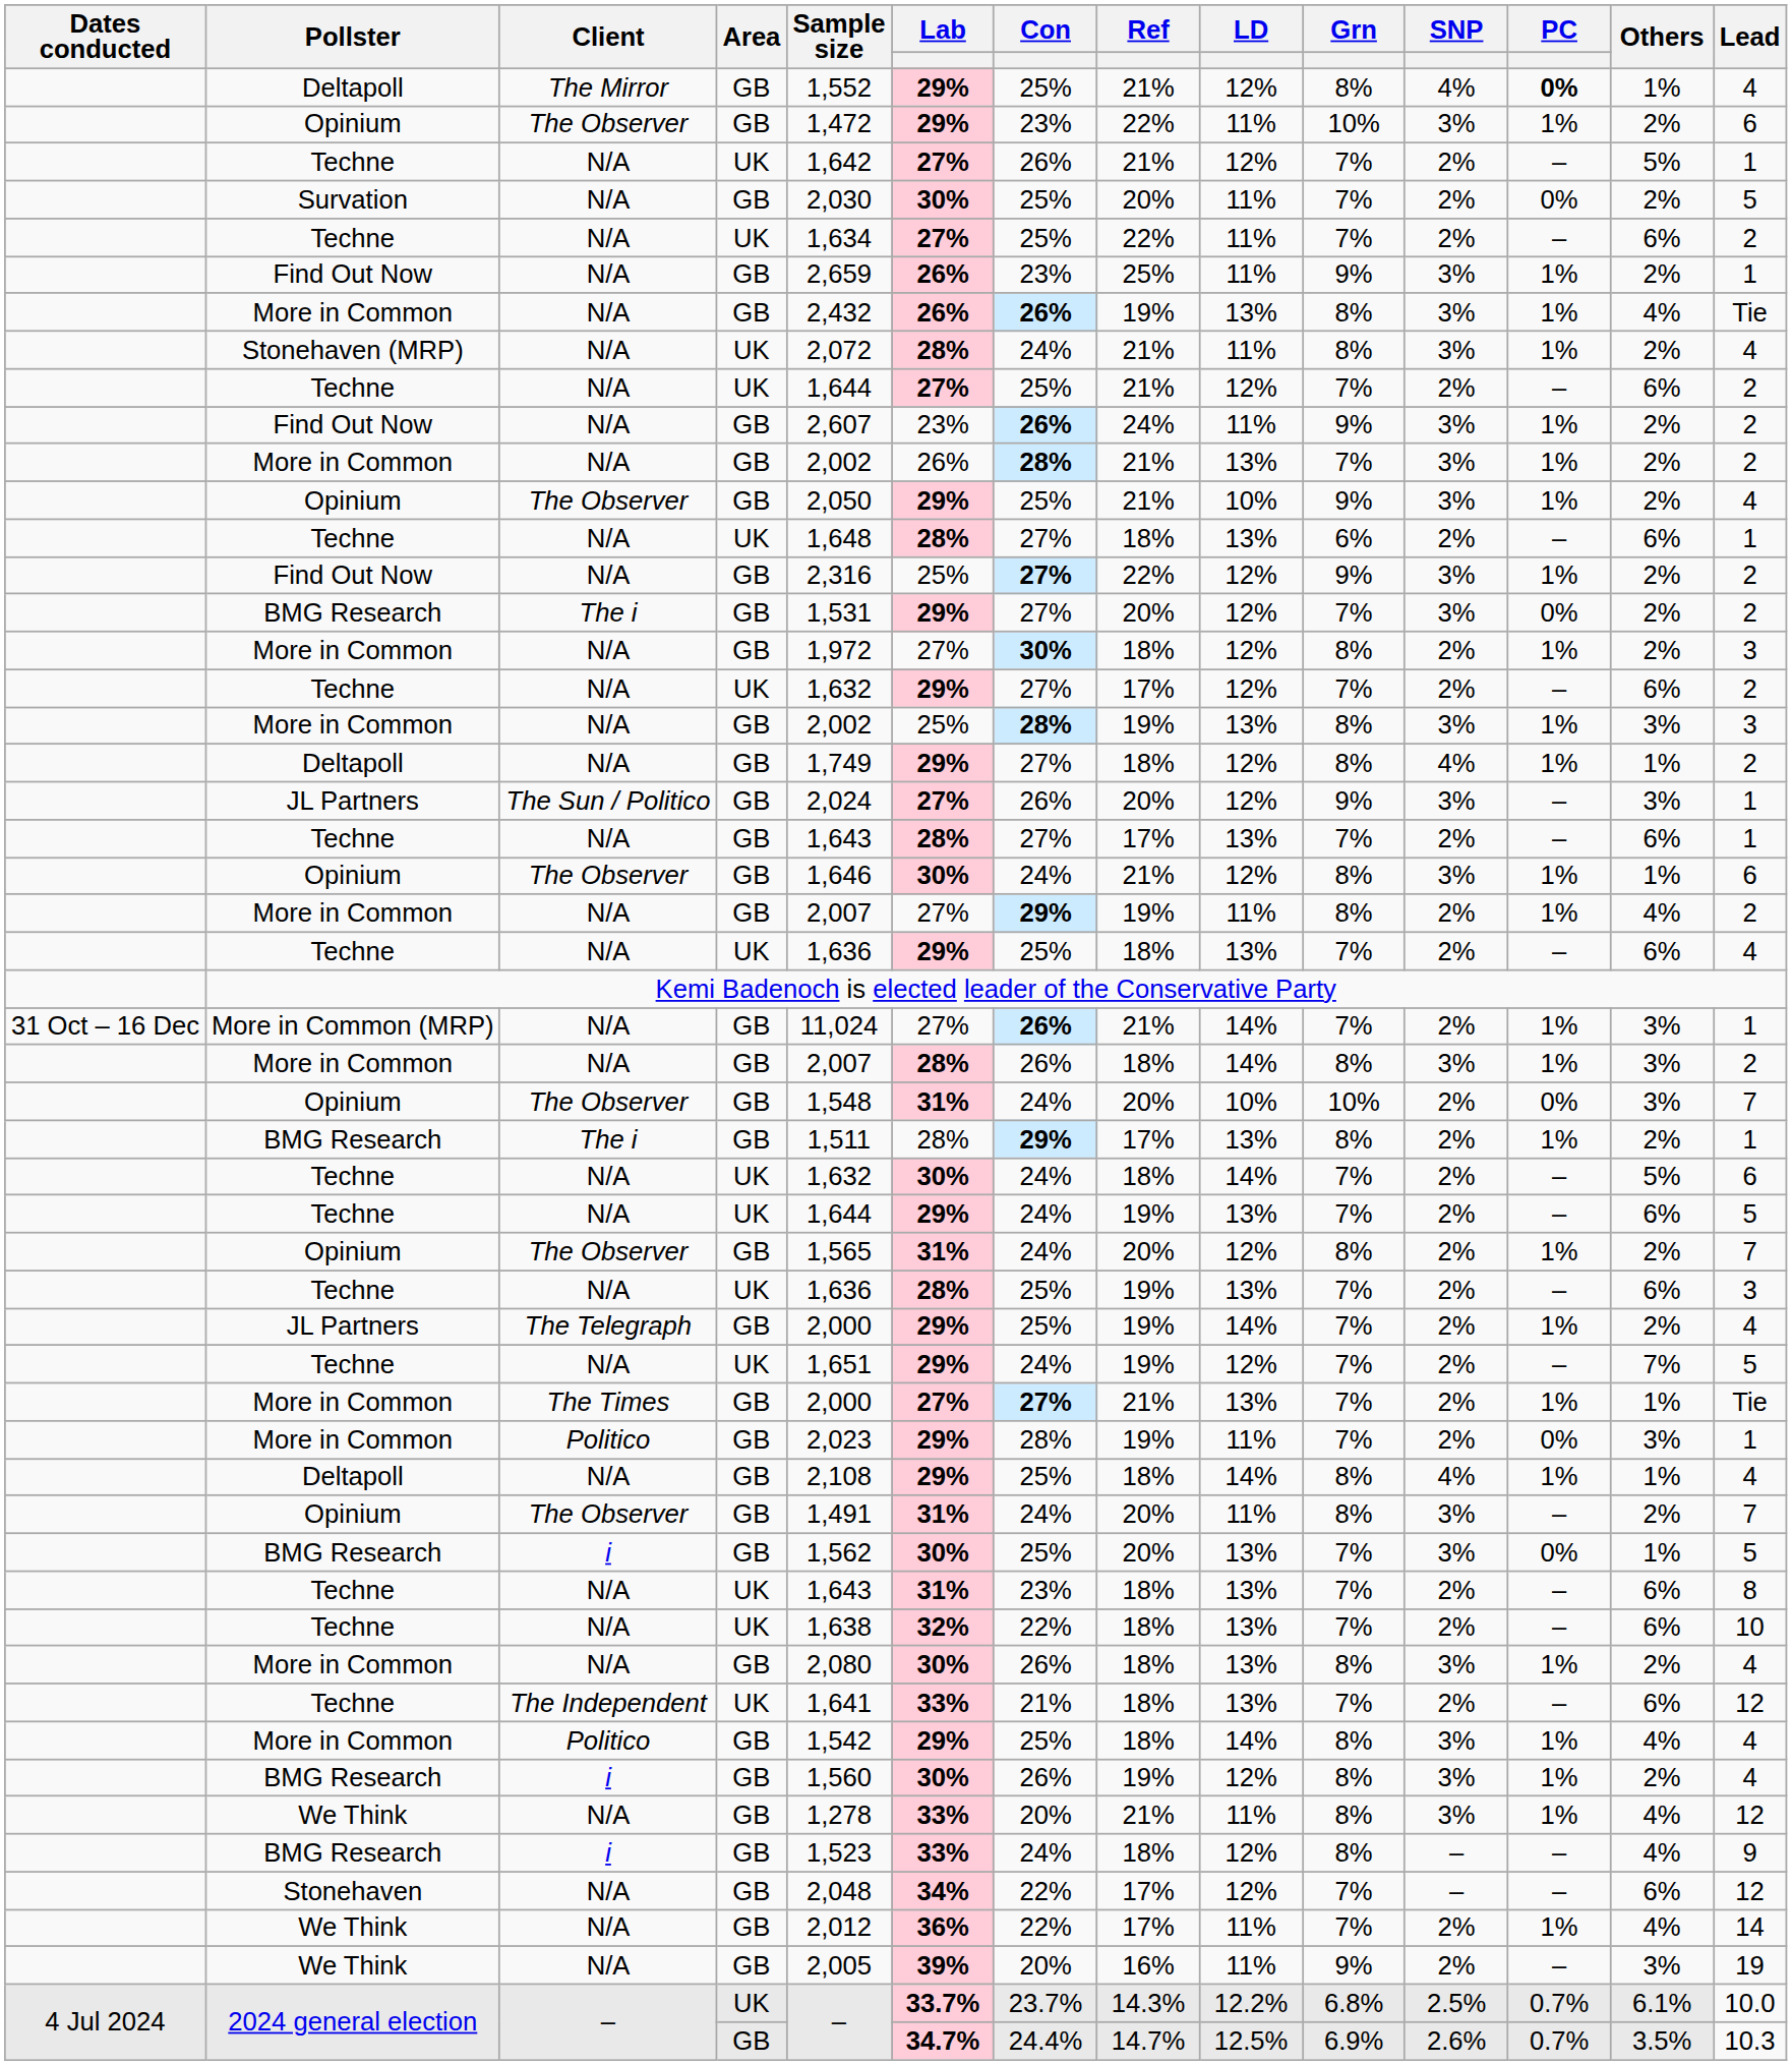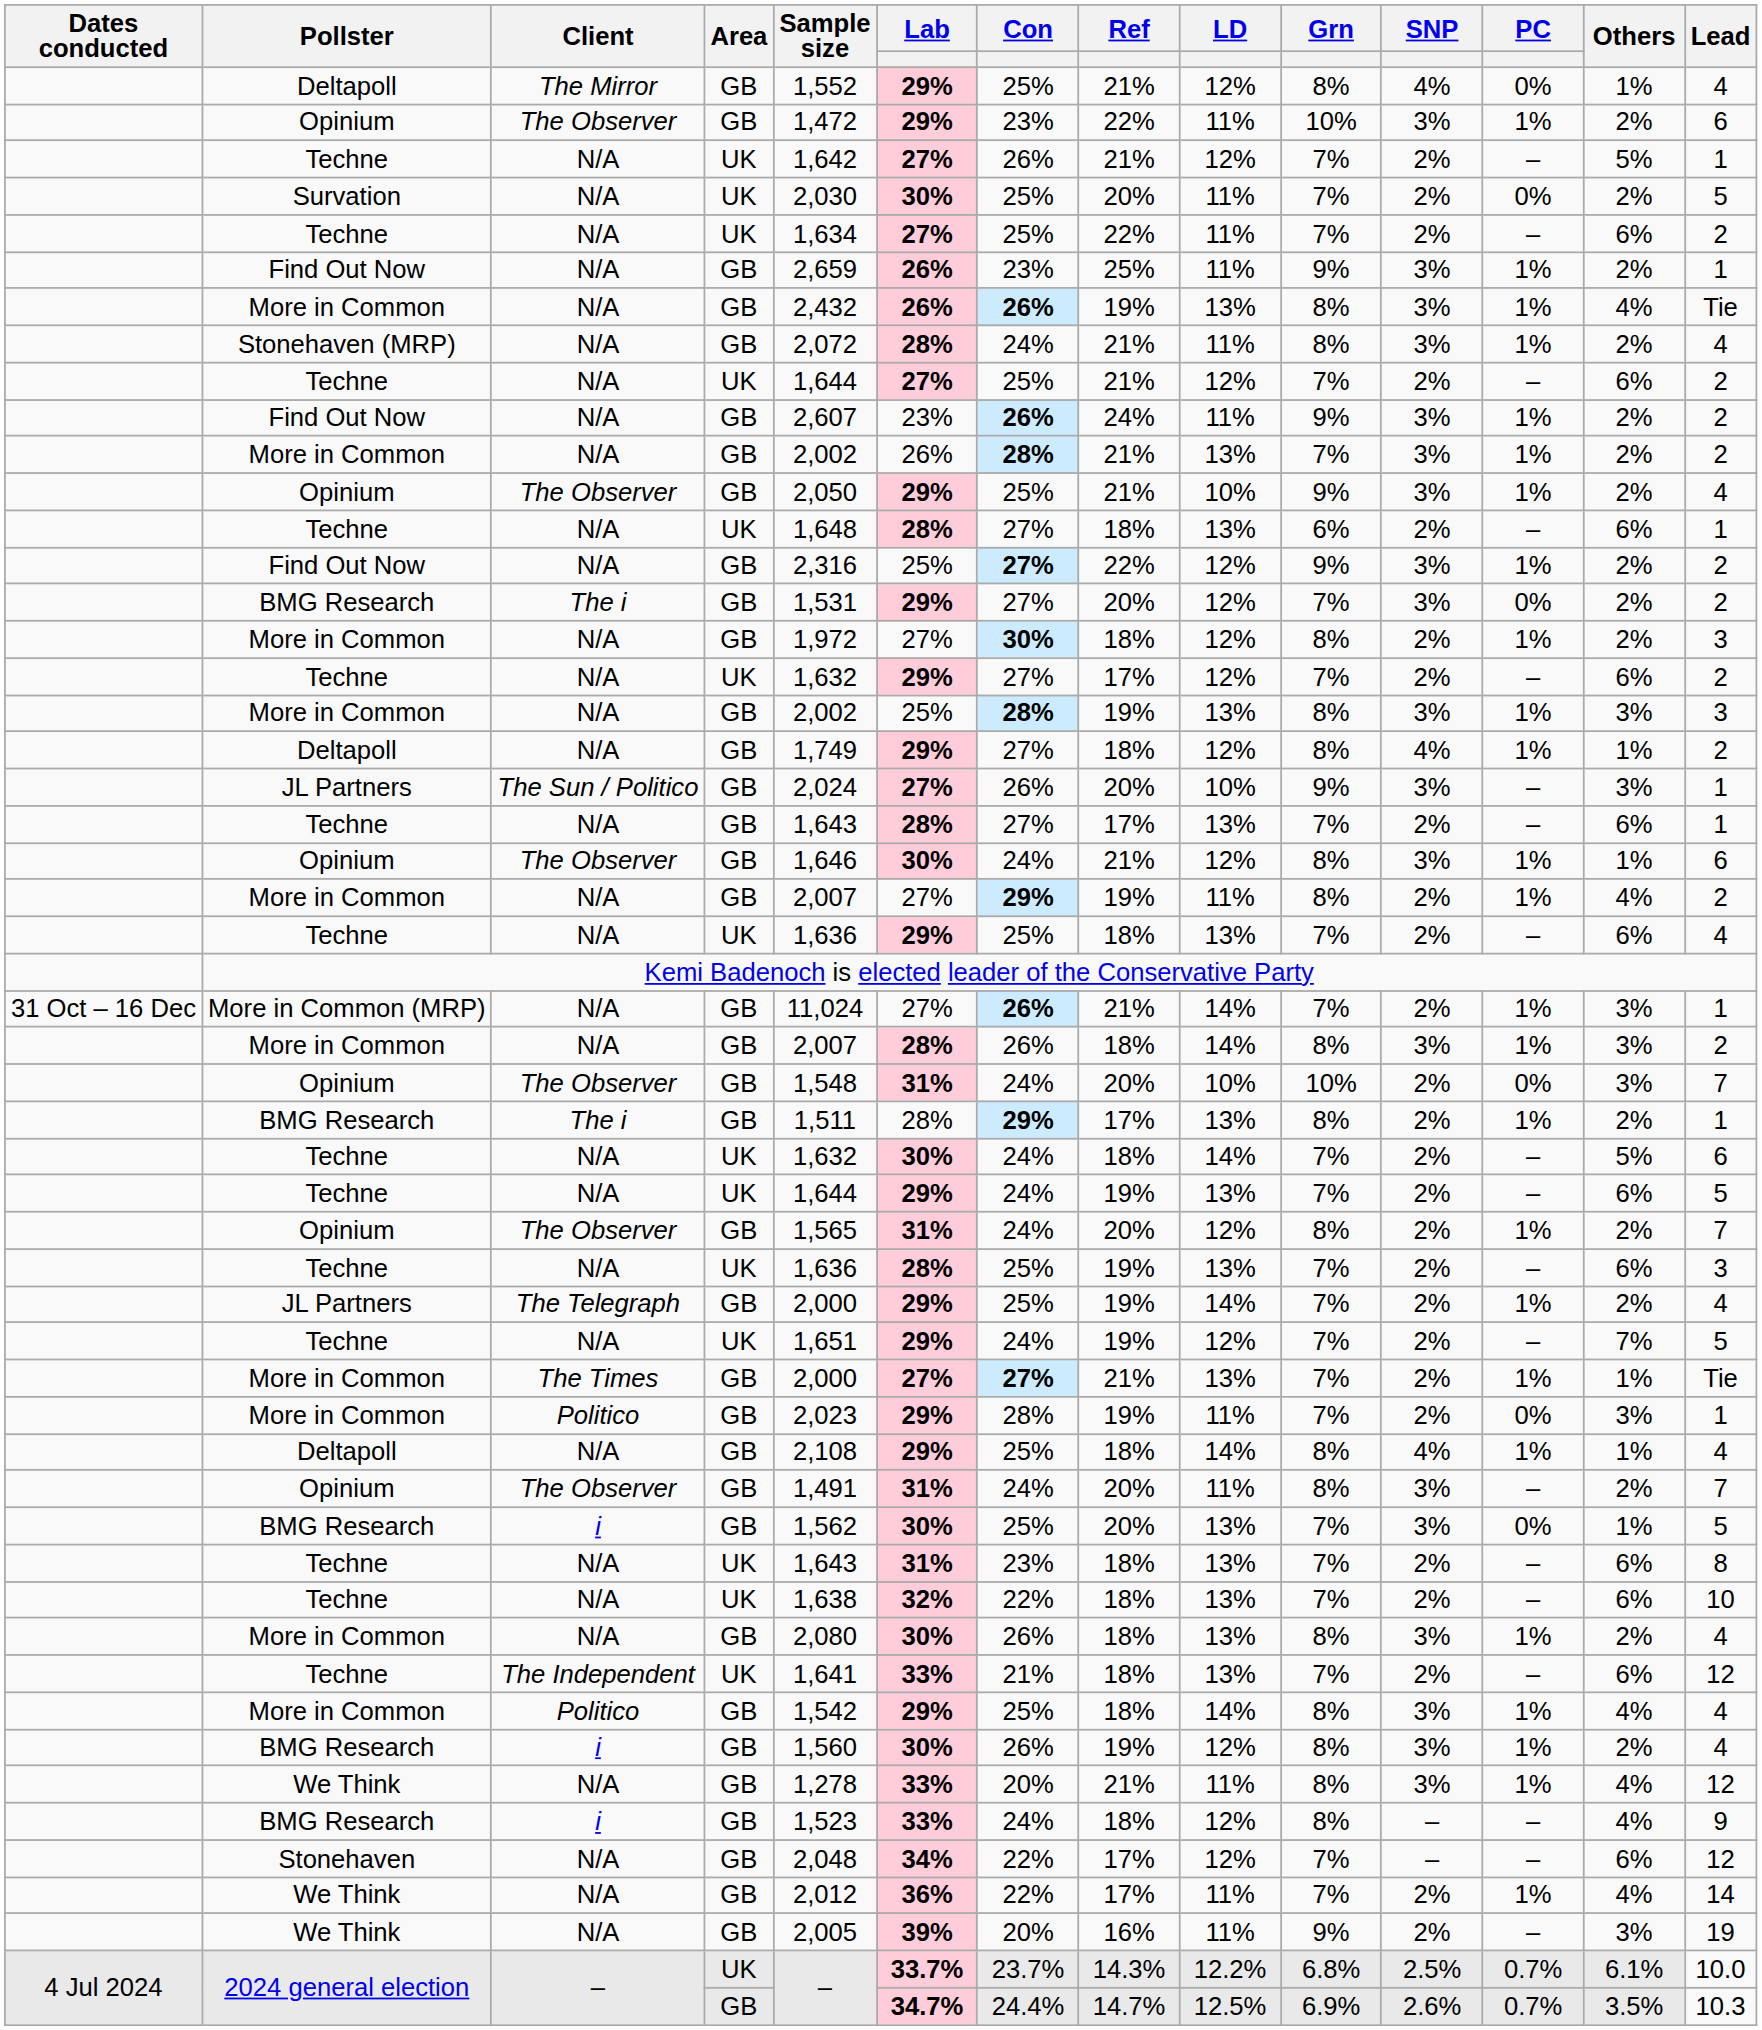Deltapoll / The Mirror | PC: bold -> normal
Survation | Area: GB -> UK
Stonehaven (MRP) | Area: UK -> GB
JL Partners / The Sun / Politico | LD: 12% -> 10%
